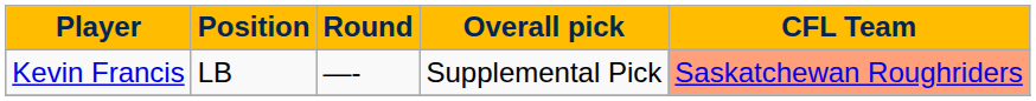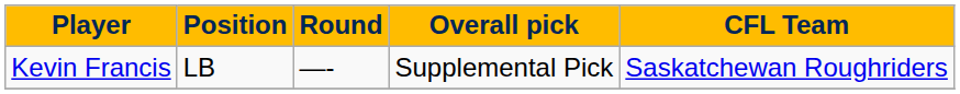Kevin Francis | CFL Team: lightsalmon background -> no background
